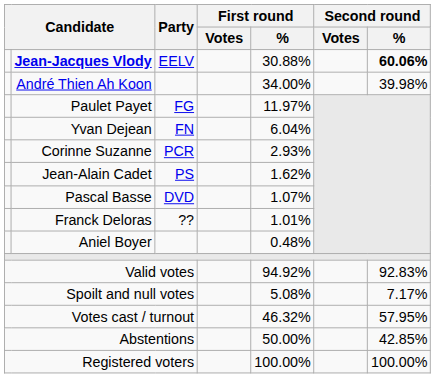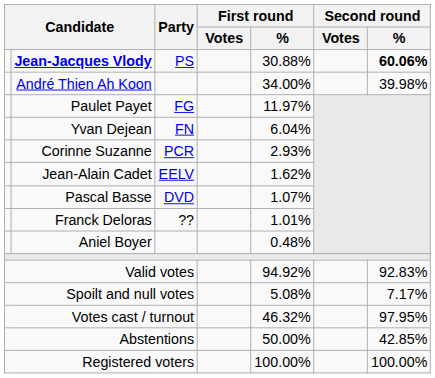Jean-Jacques Vlody | Party: EELV -> PS
Jean-Alain Cadet | Party: PS -> EELV
Votes cast / turnout | Second round / %: 57.95% -> 97.95%
